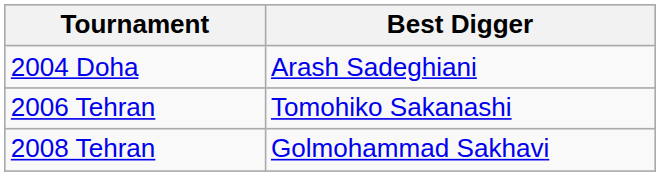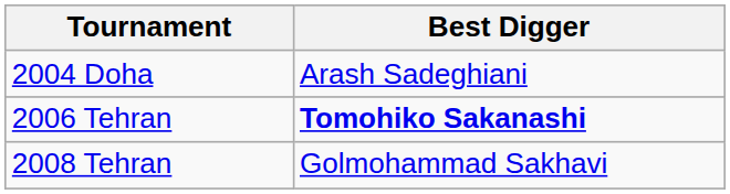2006 Tehran | Best Digger: normal -> bold
